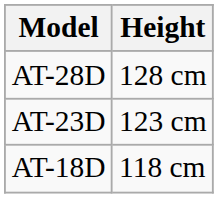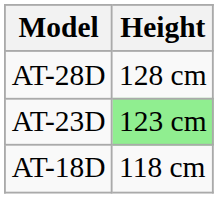AT-23D | Height: no background -> lightgreen background
